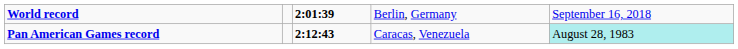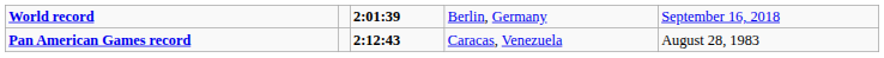Pan American Games record | column 5: paleturquoise background -> no background
